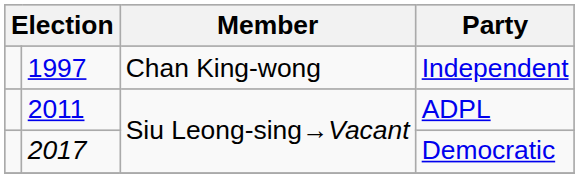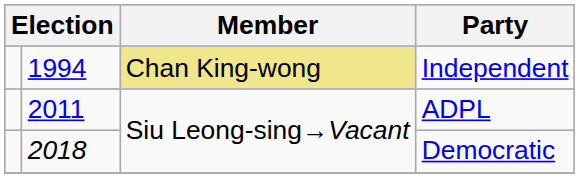Independent | column 2: 1997 -> 1994
Independent | Member: no background -> khaki background
Democratic | column 2: 2017 -> 2018
